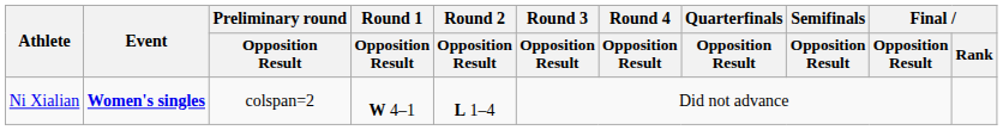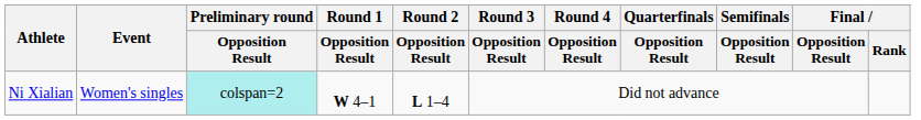Ni Xialian | Event: bold -> normal
Ni Xialian | Preliminary round / Opposition Result: no background -> paleturquoise background
